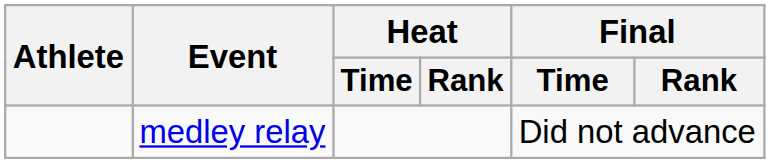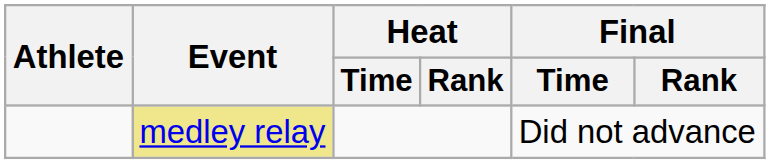medley relay | Event: no background -> khaki background
